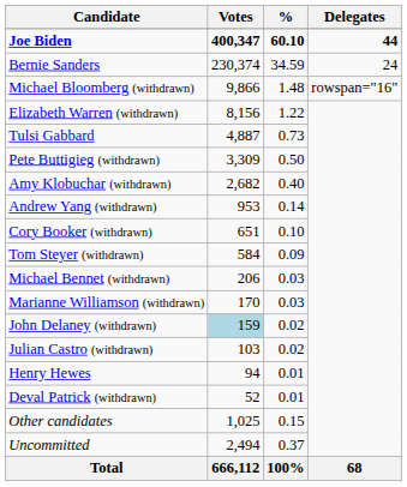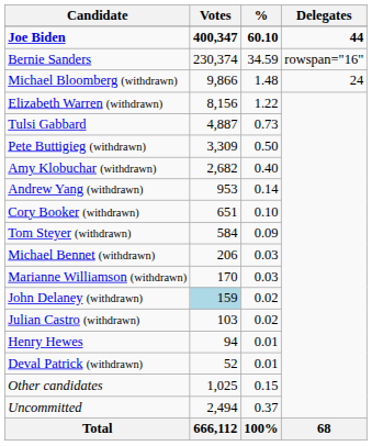Bernie Sanders | Delegates: 24 -> rowspan="16"
Michael Bloomberg (withdrawn) | Delegates: rowspan="16" -> 24
